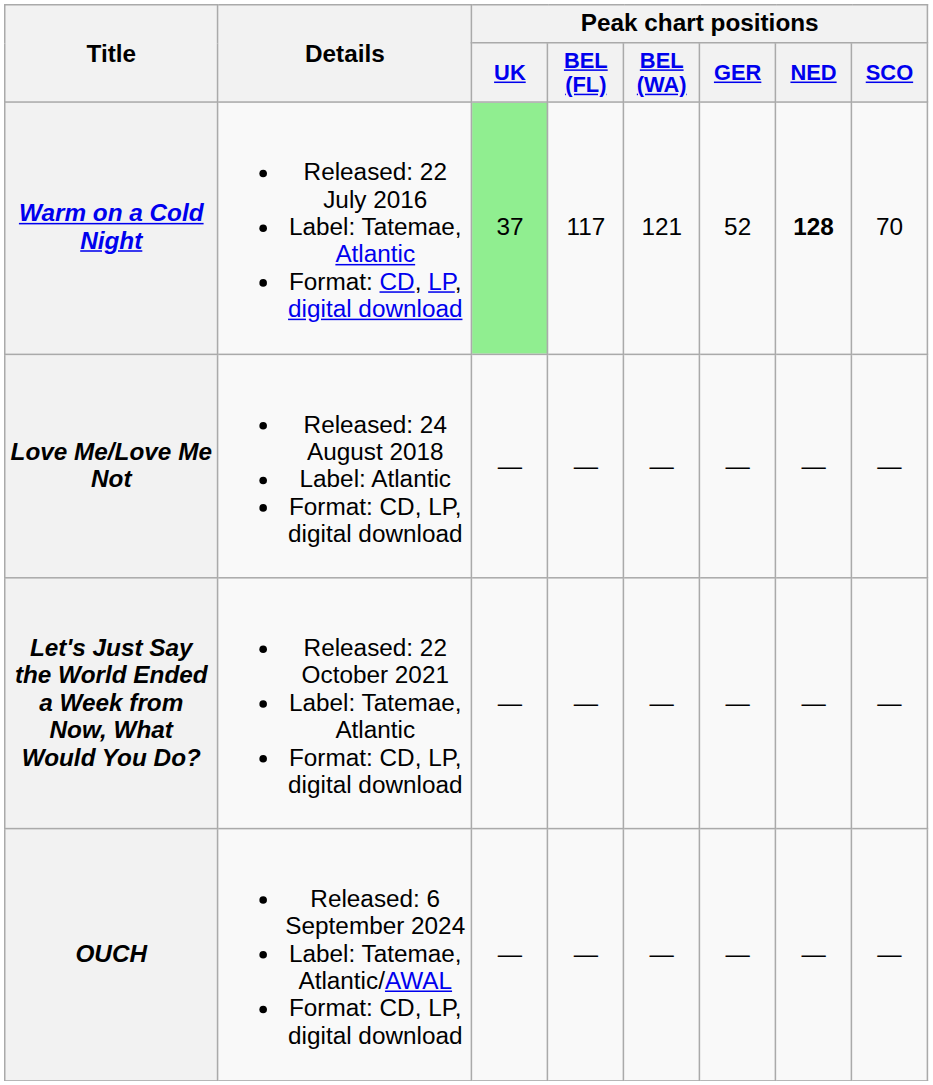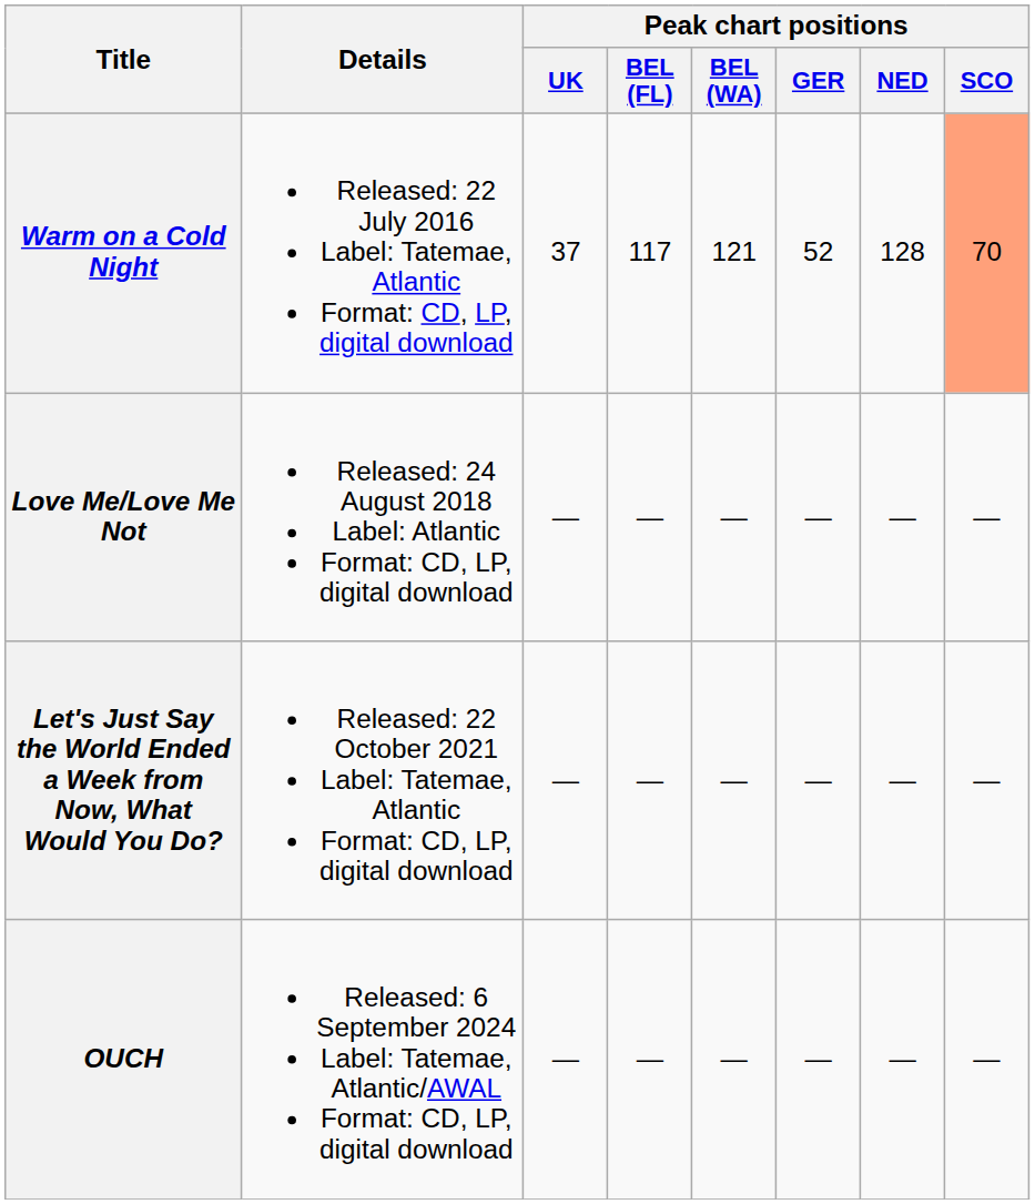Warm on a Cold Night | Peak chart positions / UK: lightgreen background -> no background
Warm on a Cold Night | Peak chart positions / NED: bold -> normal
Warm on a Cold Night | Peak chart positions / SCO: no background -> lightsalmon background
